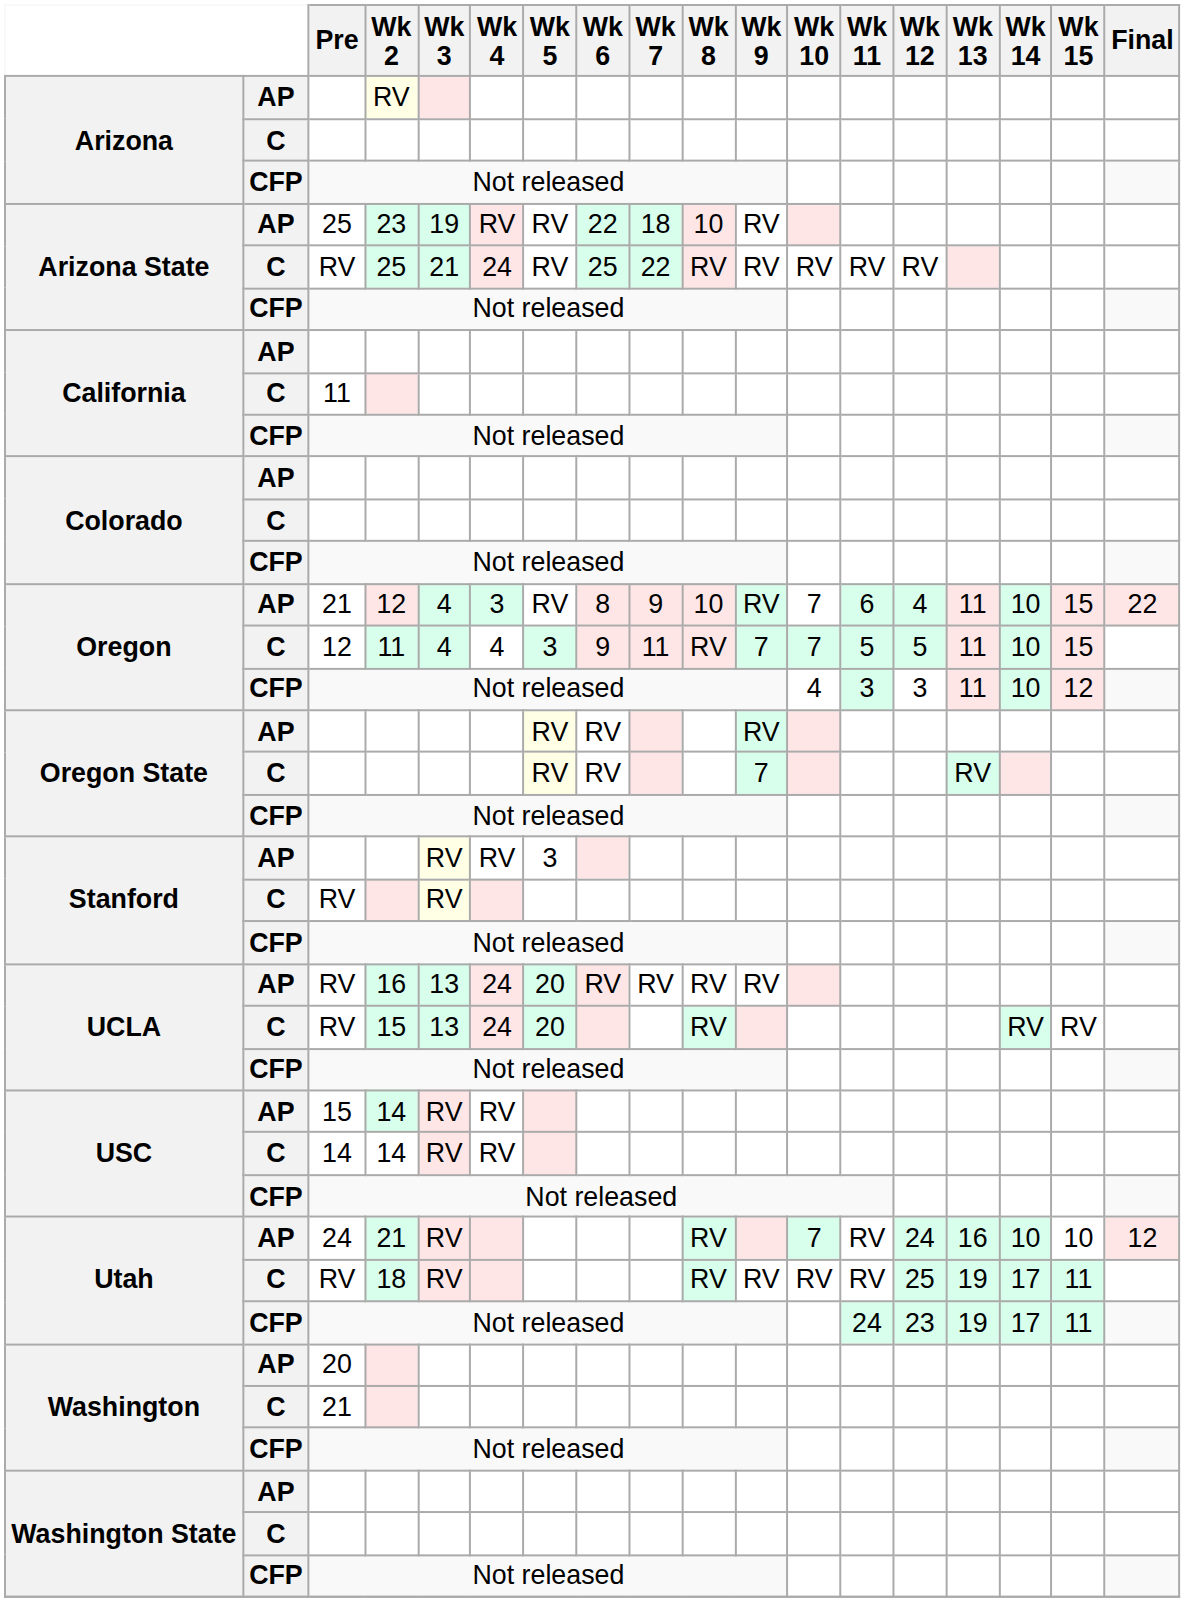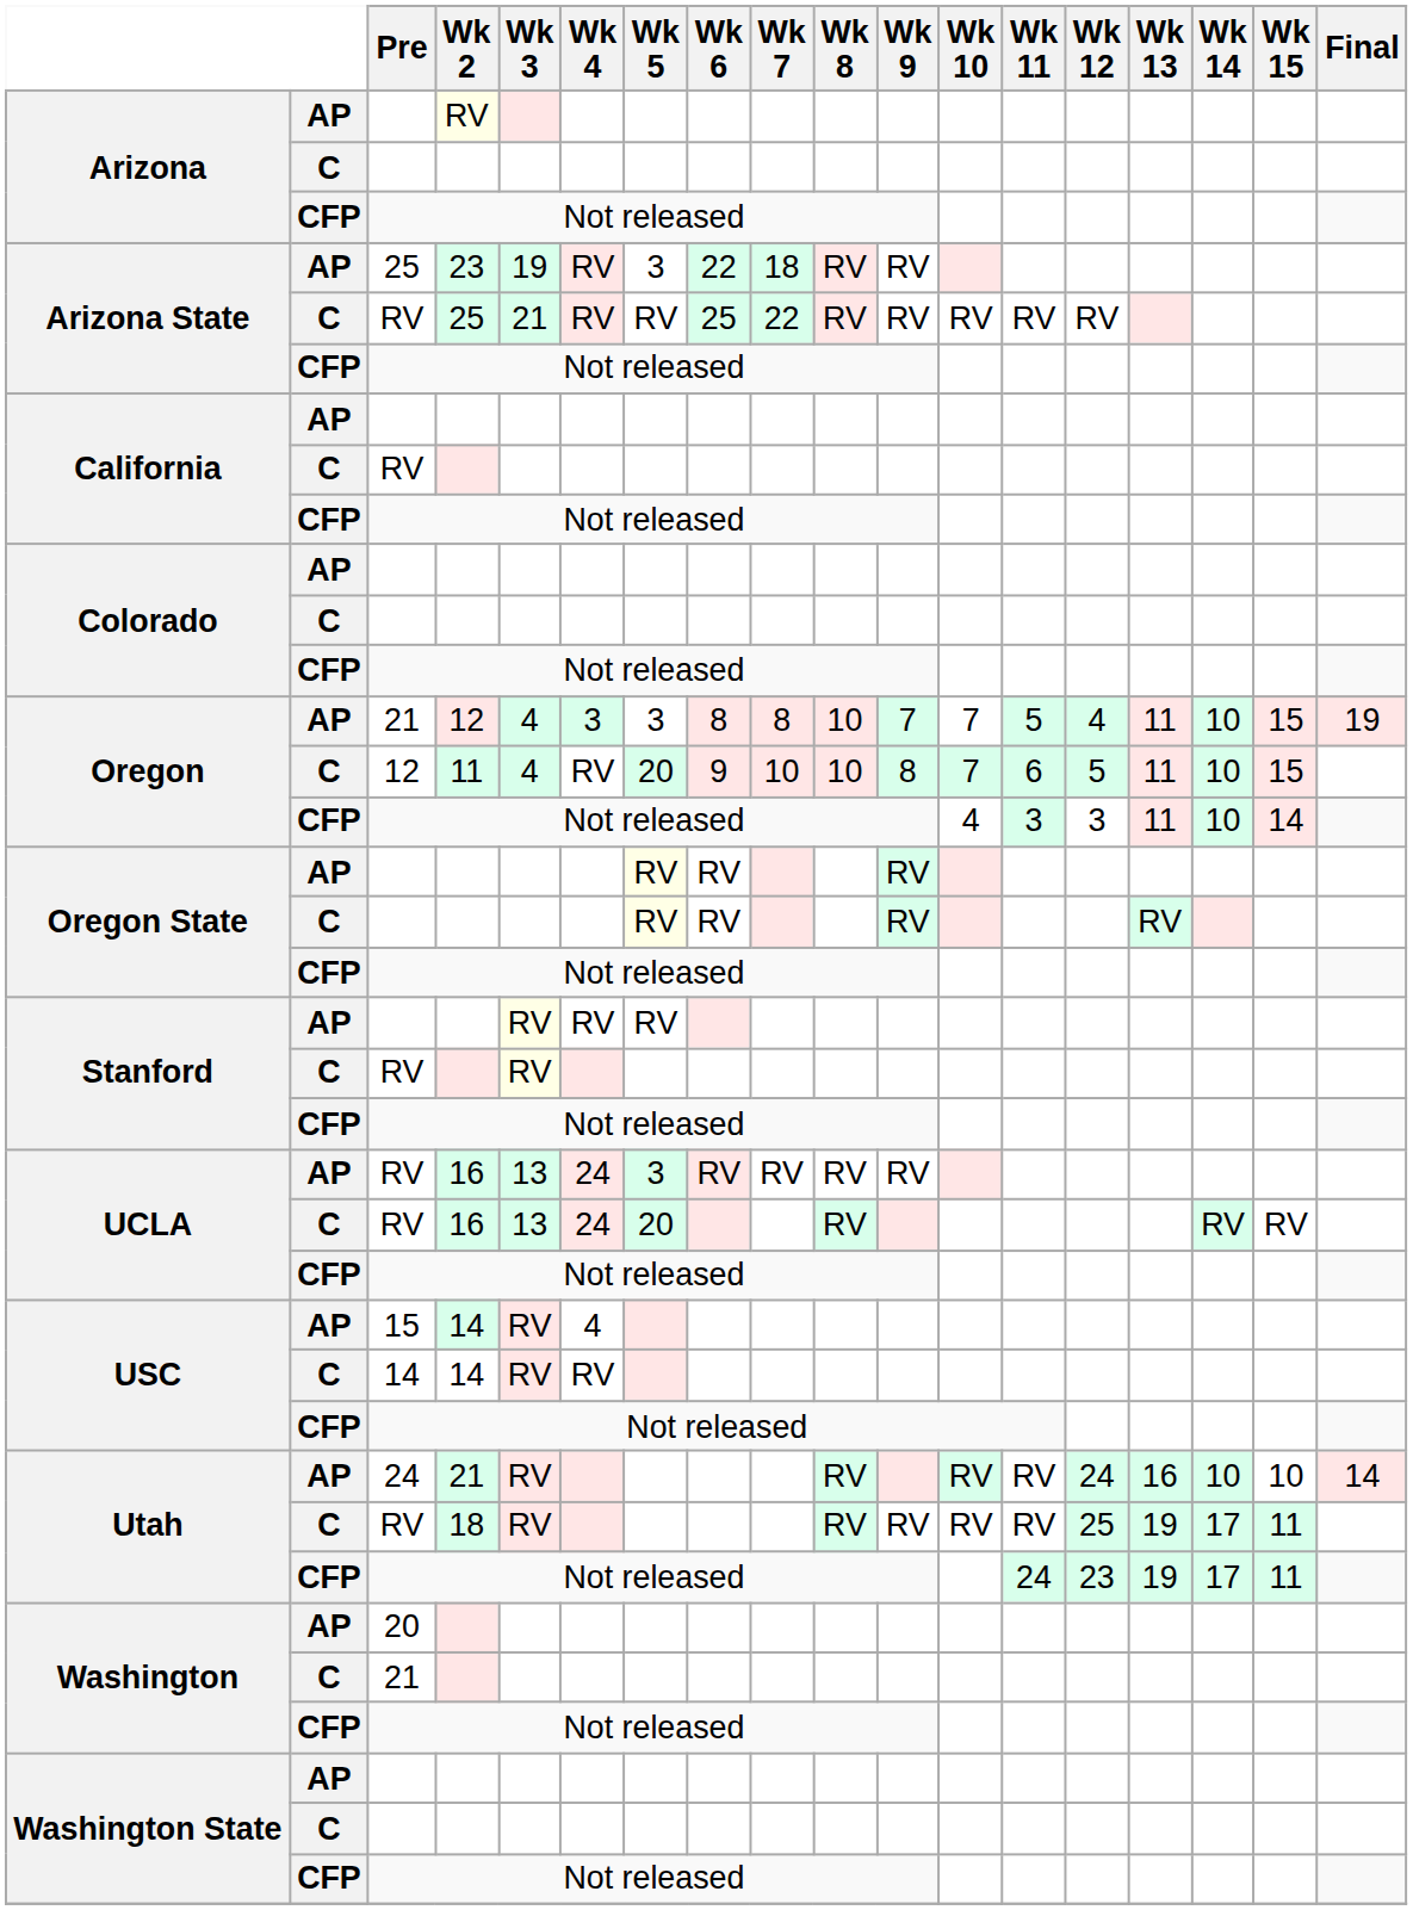Arizona State / AP | Wk 5: RV -> 3
Arizona State / AP | Wk 8: 10 -> RV
Arizona State / C | Wk 4: 24 -> RV
California / C | Pre: 11 -> RV
Oregon / AP | Wk 5: RV -> 3
Oregon / AP | Wk 7: 9 -> 8
Oregon / AP | Wk 9: RV -> 7
Oregon / AP | Wk 11: 6 -> 5
Oregon / AP | Final: 22 -> 19
Oregon / C | Wk 4: 4 -> RV
Oregon / C | Wk 5: 3 -> 20
Oregon / C | Wk 7: 11 -> 10
Oregon / C | Wk 8: RV -> 10
Oregon / C | Wk 9: 7 -> 8
Oregon / C | Wk 11: 5 -> 6
Oregon / CFP | Wk 15: 12 -> 14
Oregon State / C | Wk 9: 7 -> RV
Stanford / AP | Wk 5: 3 -> RV
UCLA / AP | Wk 5: 20 -> 3
UCLA / C | Wk 2: 15 -> 16
USC / AP | Wk 4: RV -> 4
Utah / AP | Wk 10: 7 -> RV
Utah / AP | Final: 12 -> 14
